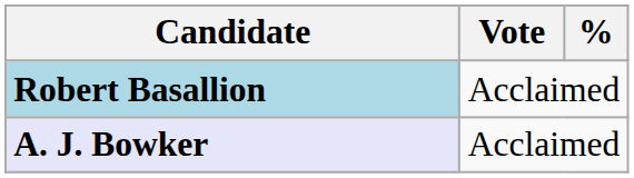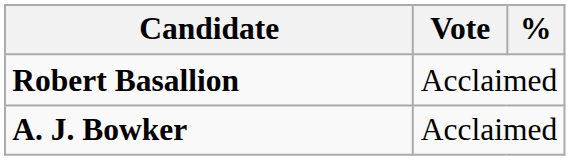Robert Basallion | Candidate: lightblue background -> no background
A. J. Bowker | Candidate: lavender background -> no background
